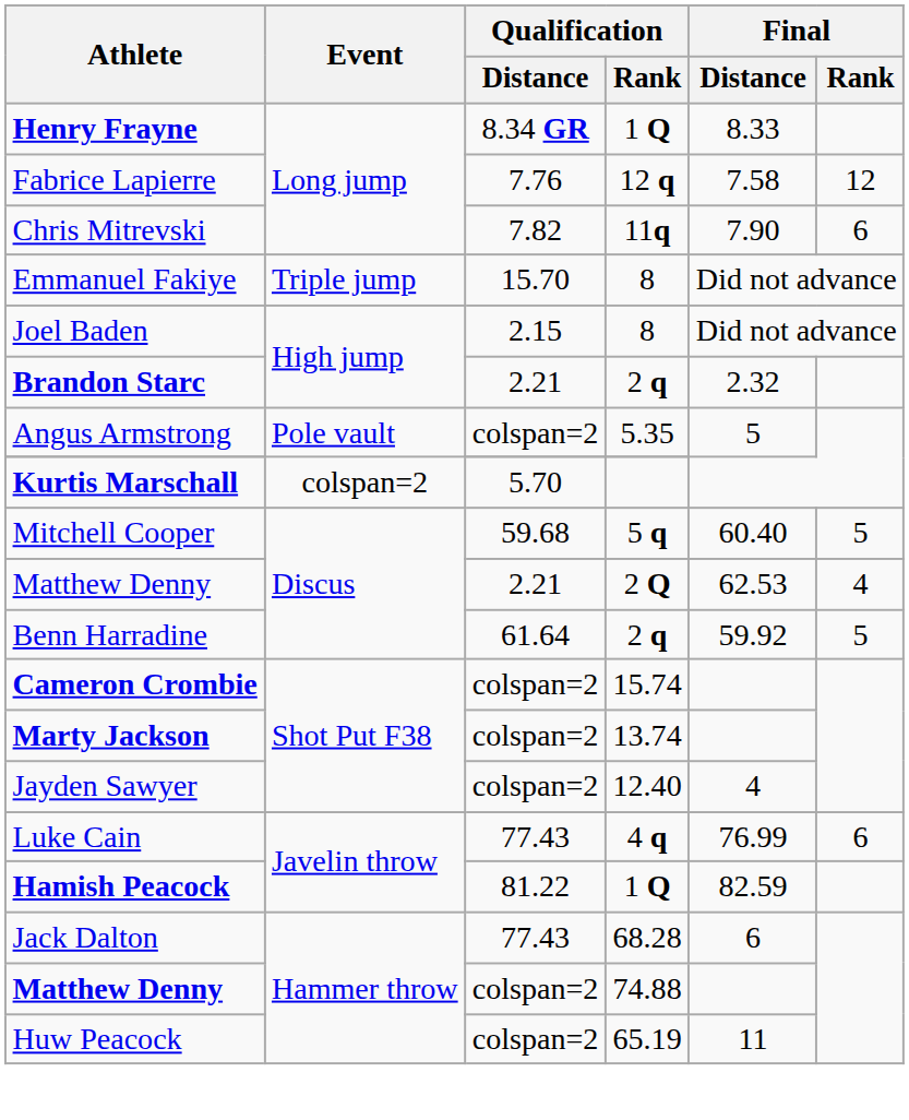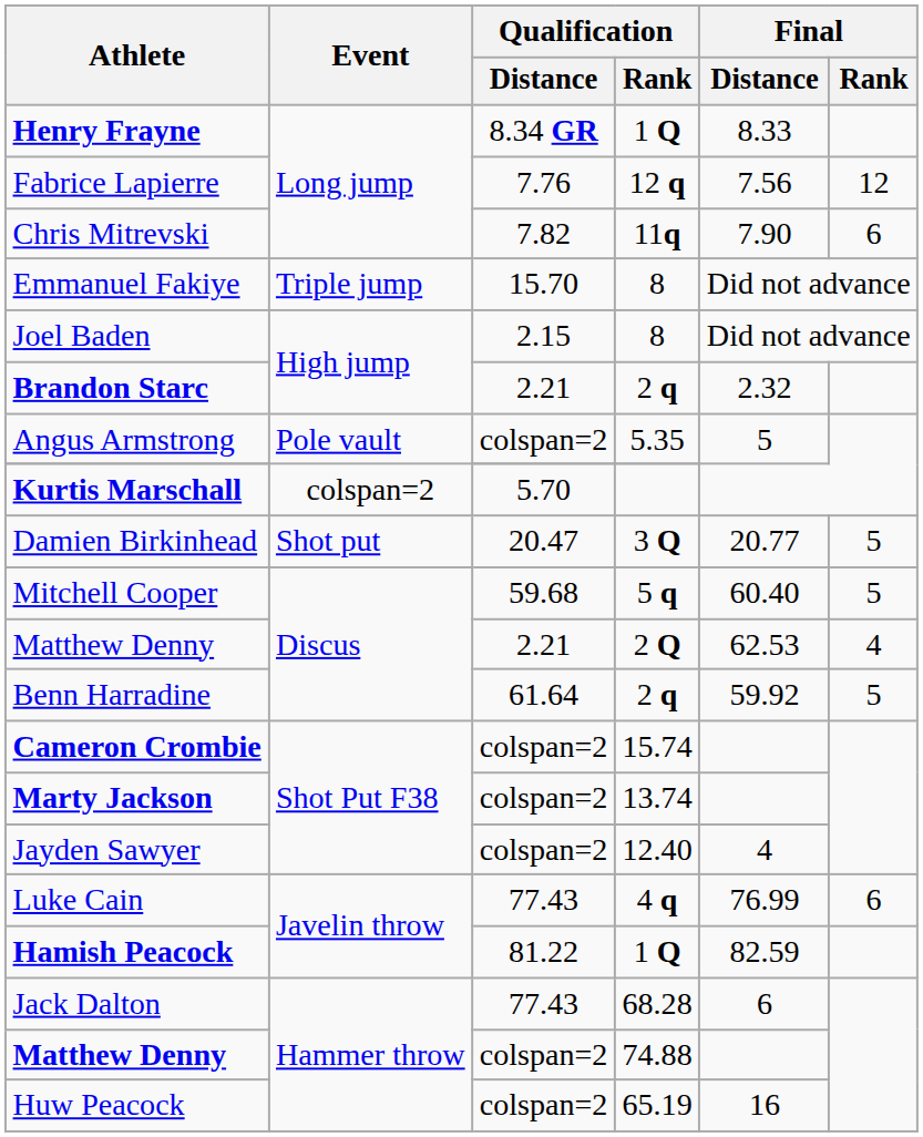Fabrice Lapierre | Final / Distance: 7.58 -> 7.56
+ row: Damien Birkinhead | Shot put | 20.47 | 3 Q | 20.77 | 5
Huw Peacock | Final / Distance: 11 -> 16
